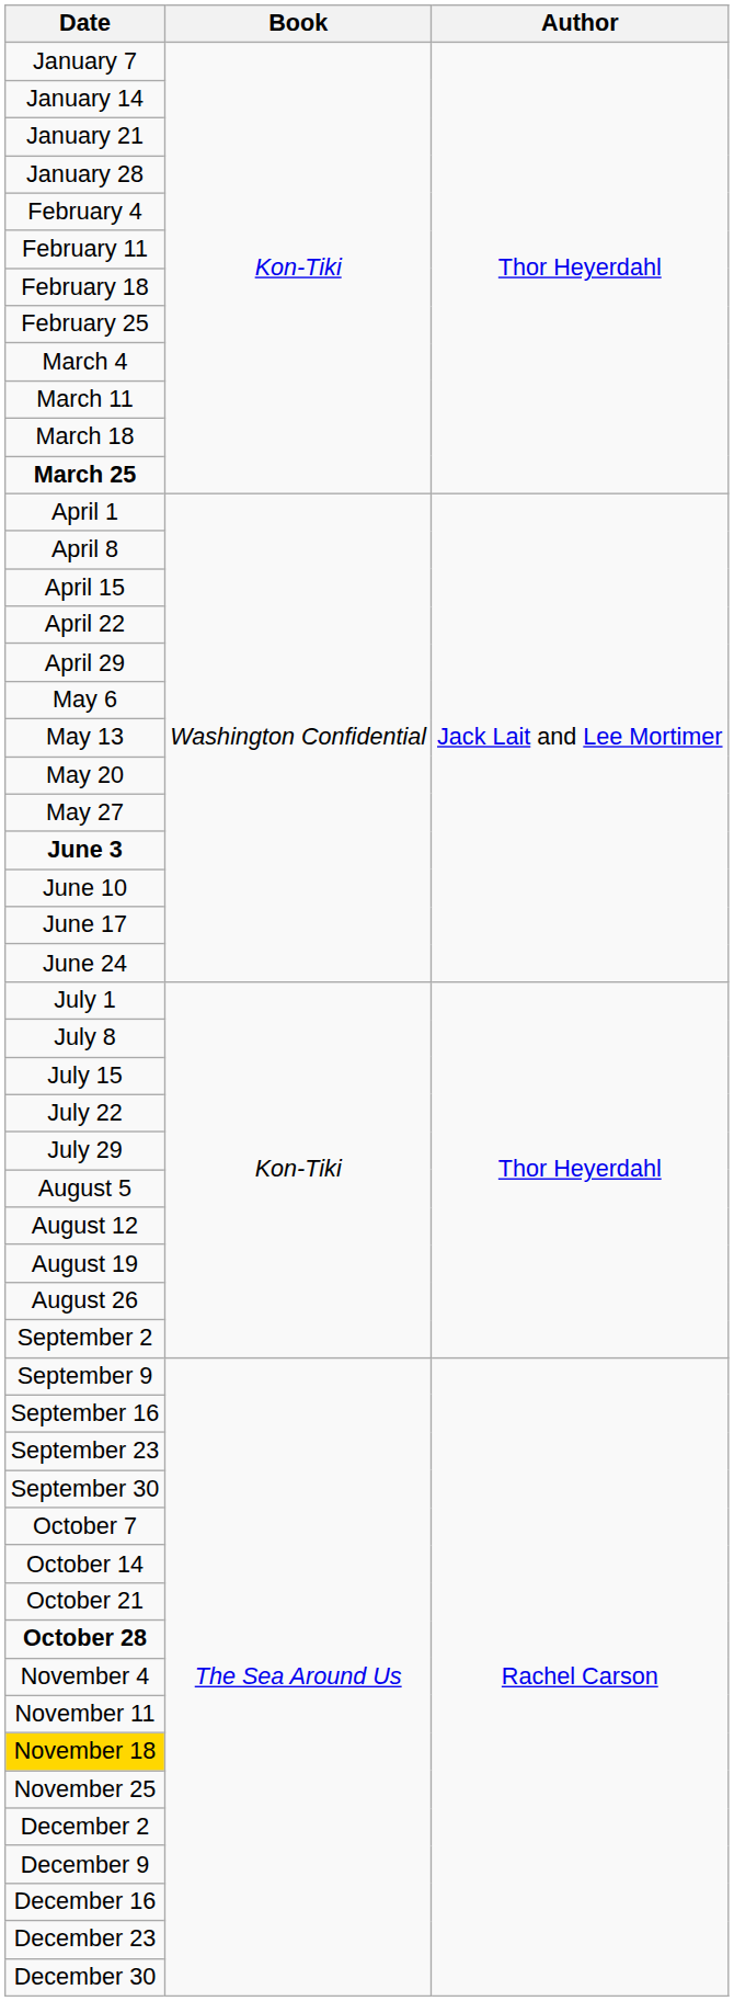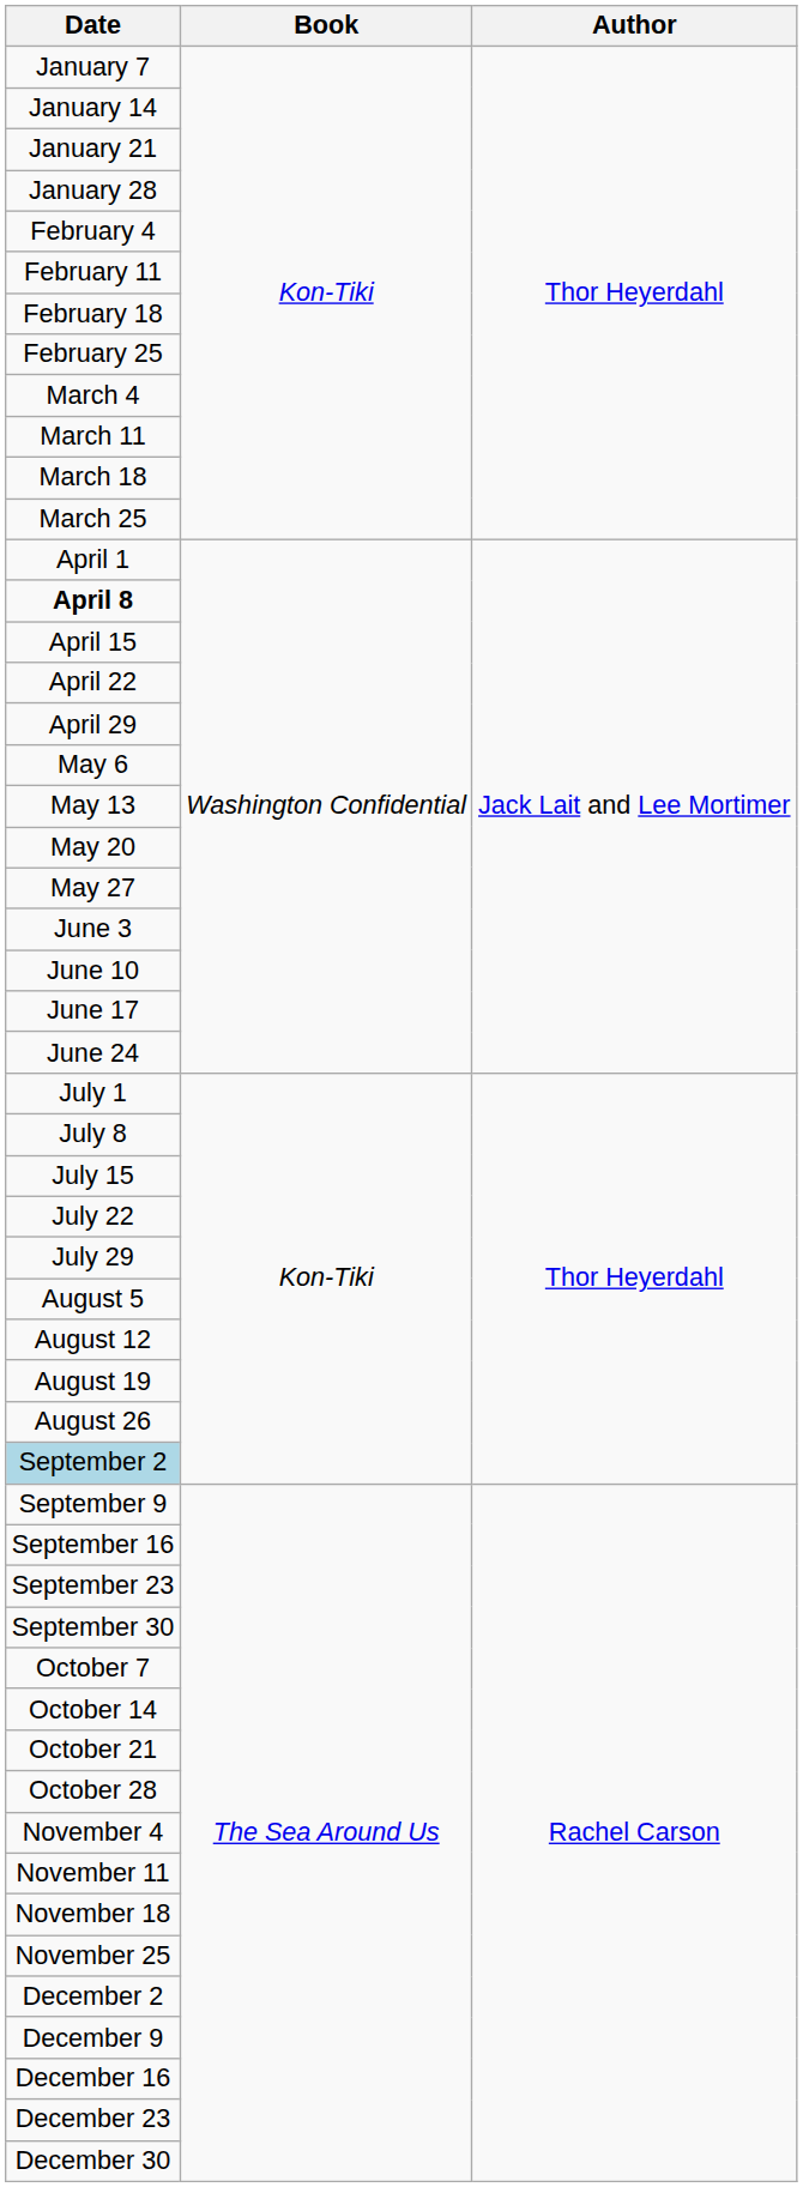March 25 | Date: bold -> normal
April 8 | Date: normal -> bold
June 3 | Date: bold -> normal
September 2 | Date: no background -> lightblue background
October 28 | Date: bold -> normal
November 18 | Date: gold background -> no background
